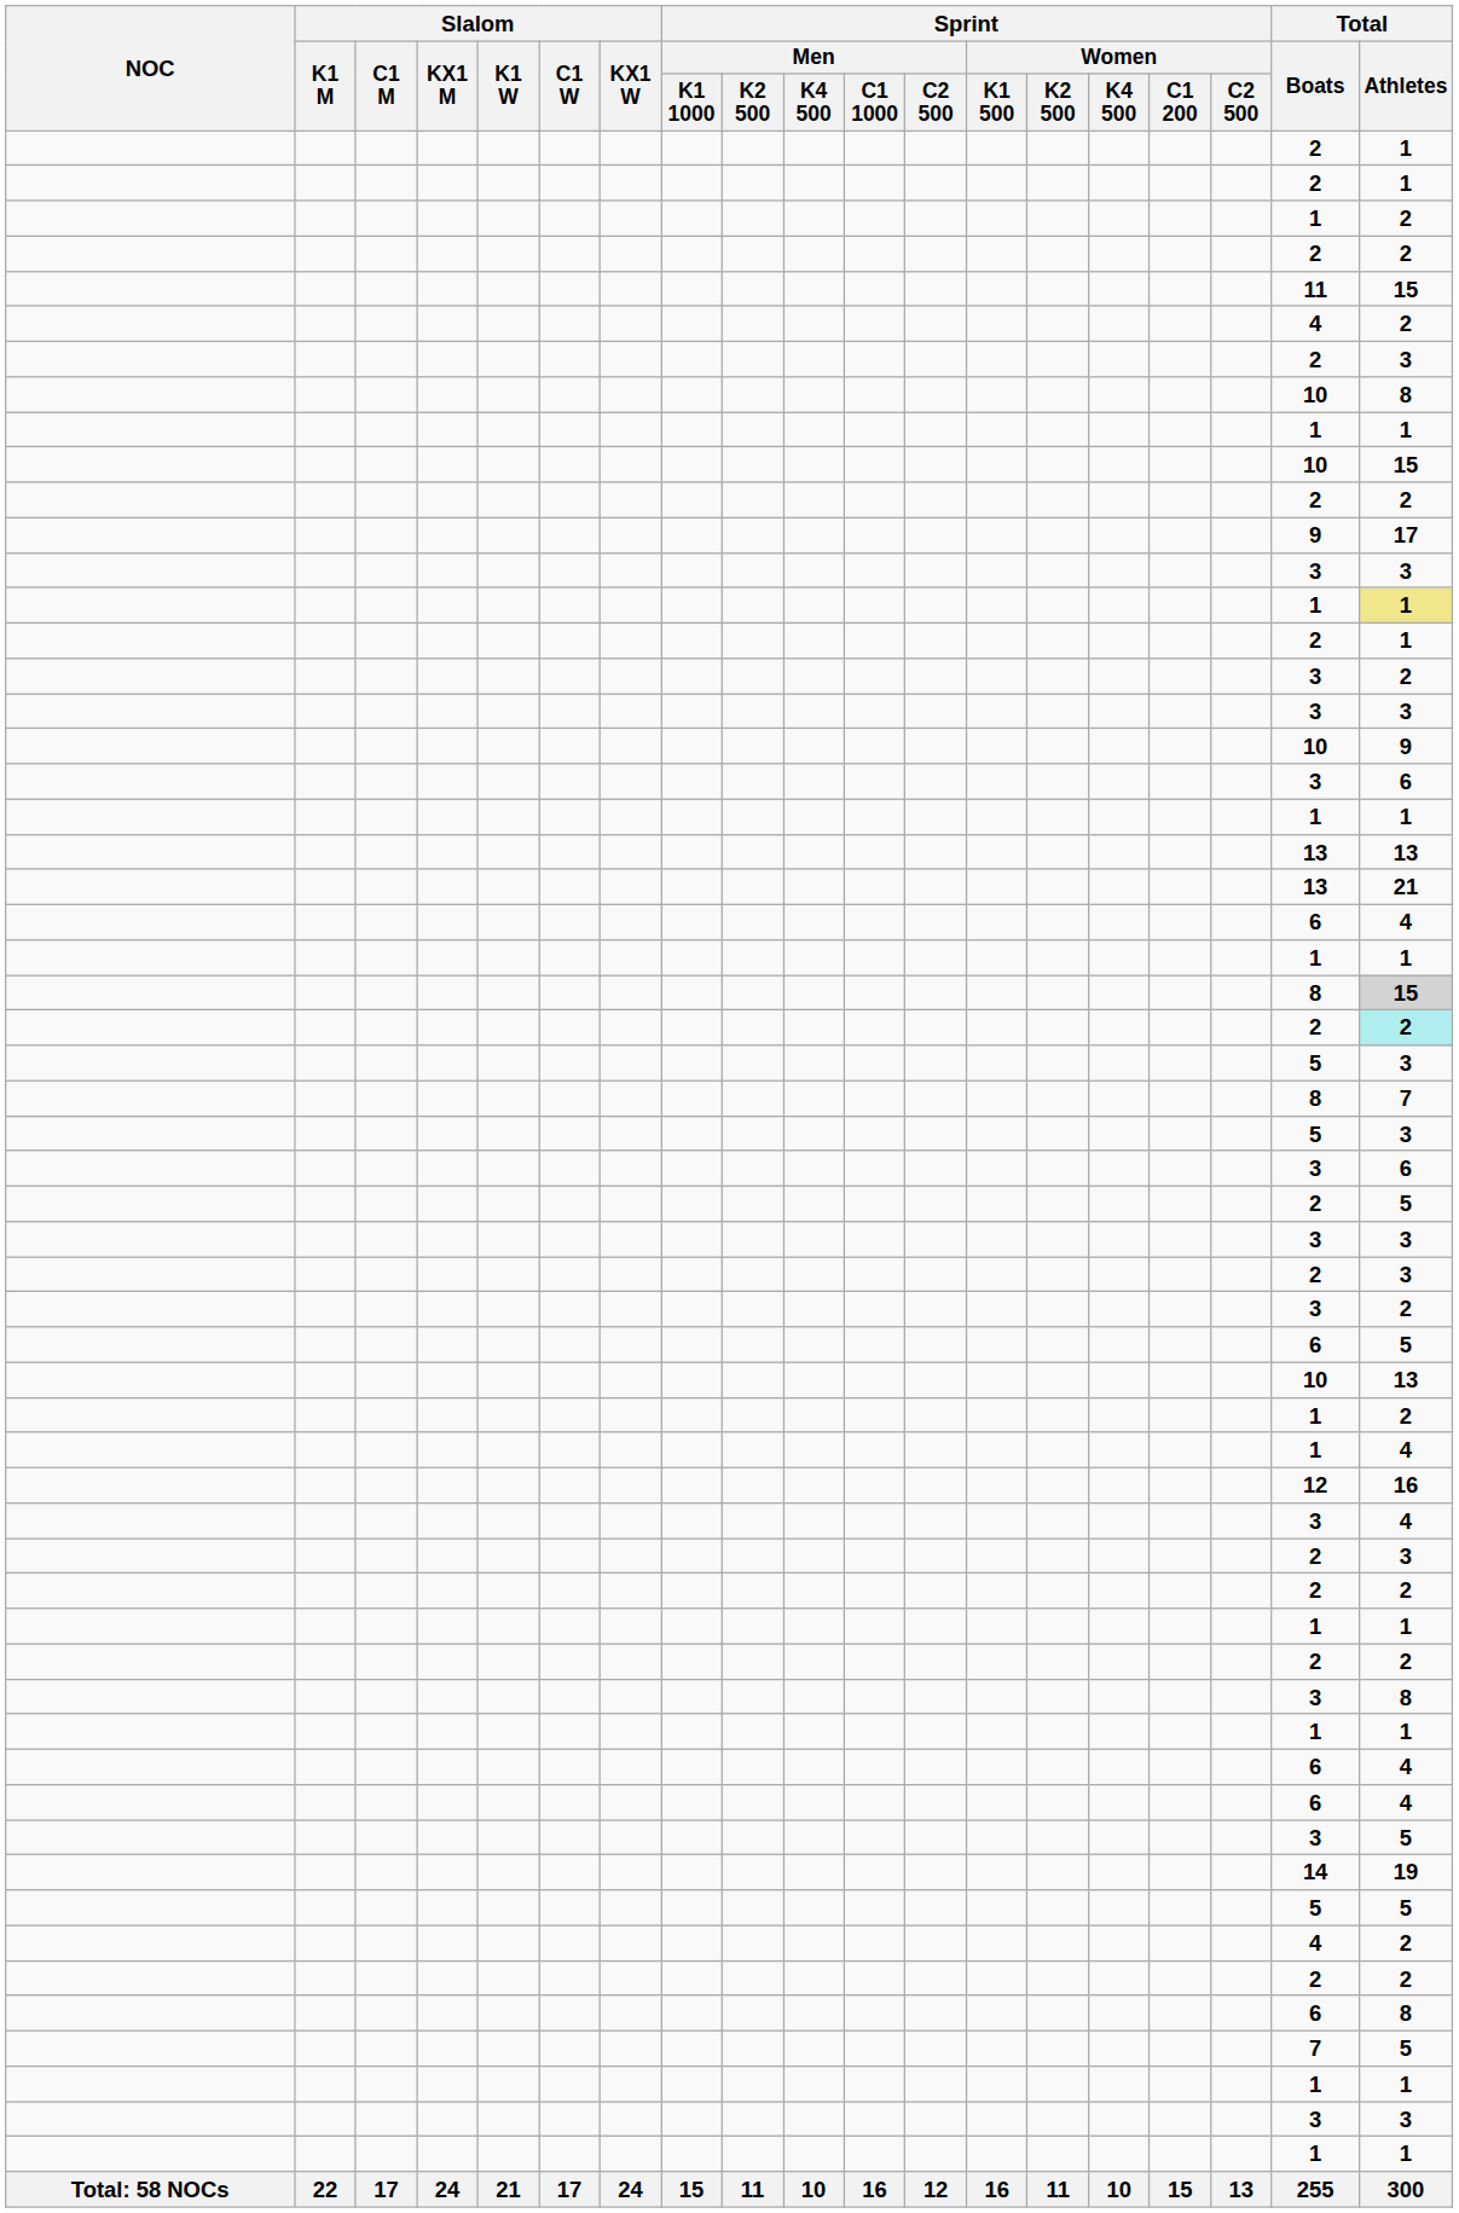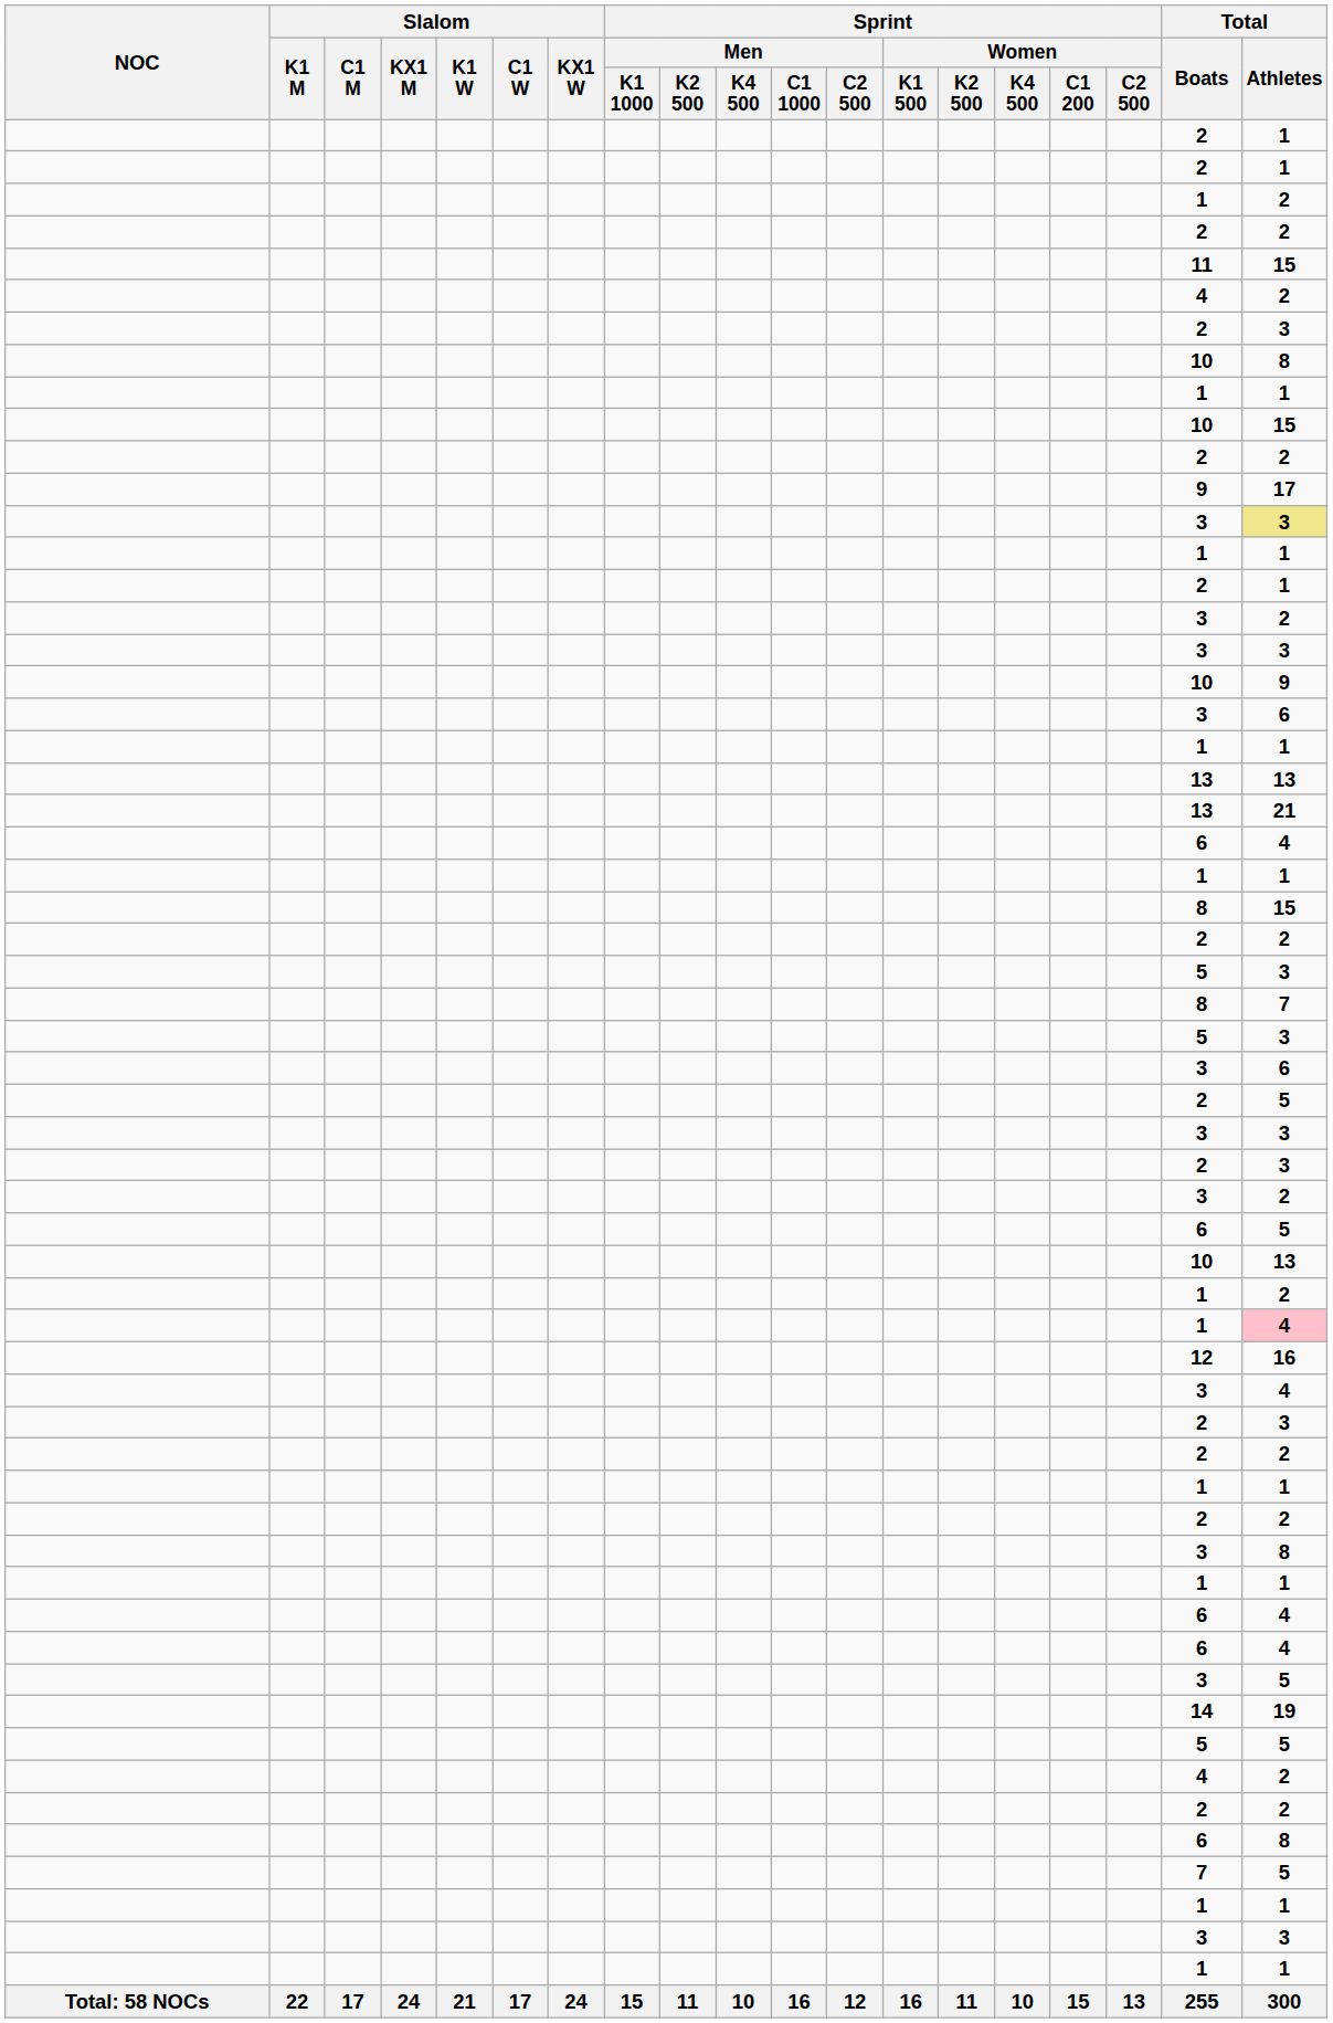row 16 | Total / Athletes: no background -> khaki background
row 17 | Total / Athletes: khaki background -> no background
row 28 | Total / Athletes: lightgrey background -> no background
row 29 | Total / Athletes: paleturquoise background -> no background
row 41 | Total / Athletes: no background -> pink background
